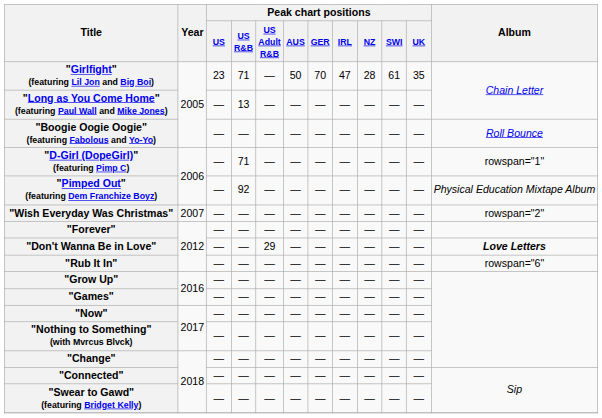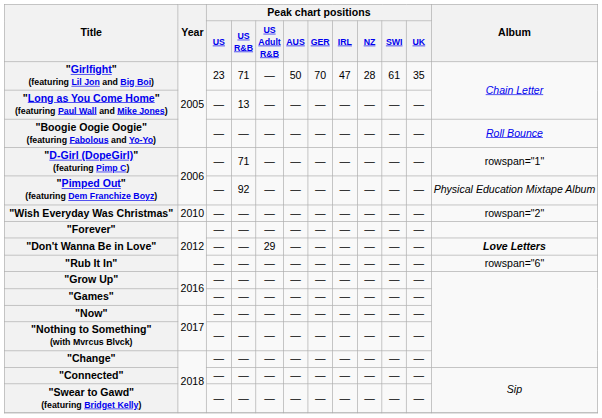"Wish Everyday Was Christmas" | Year: 2007 -> 2010
